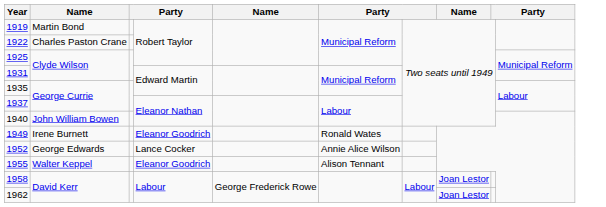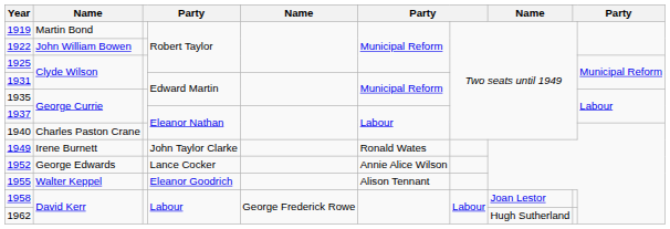1922 | column 2: Charles Paston Crane -> John William Bowen
1940 | column 2: John William Bowen -> Charles Paston Crane
1949 | column 4: Eleanor Goodrich -> John Taylor Clarke
1962 | column 8: Joan Lestor -> Hugh Sutherland
